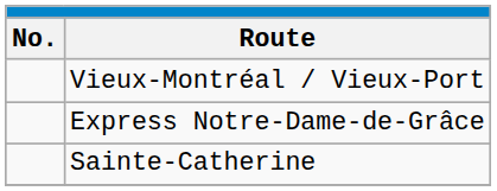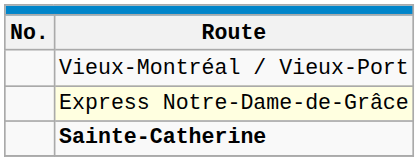Express Notre-Dame-de-Grâce | Route: no background -> lightyellow background
Sainte-Catherine | Route: normal -> bold
